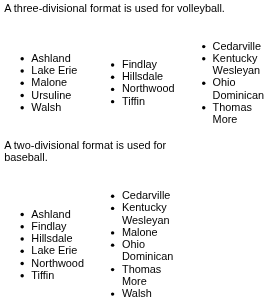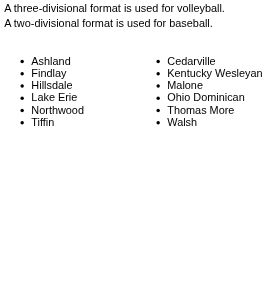- row: Ashland Lake Erie Malone Ursuline Walsh | Findlay Hillsdale Northwood Tiffin | Cedarville Kentucky Wesleyan Ohio Dominican Thomas More
